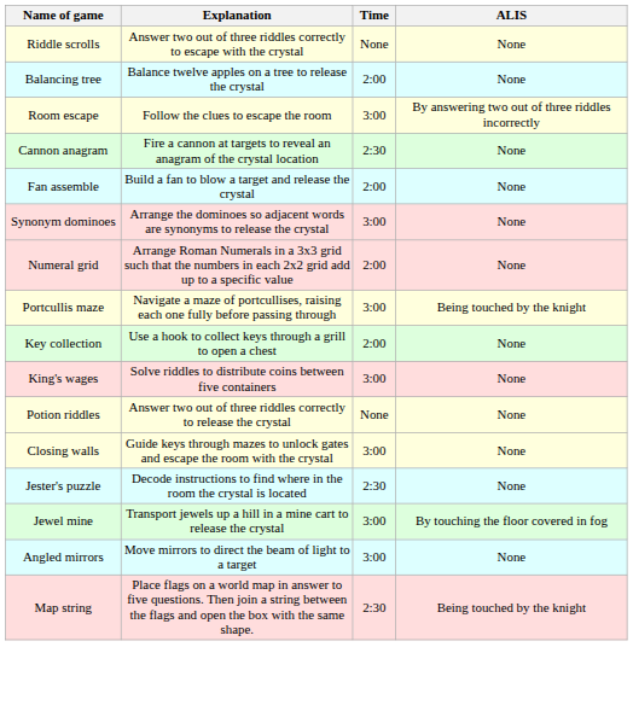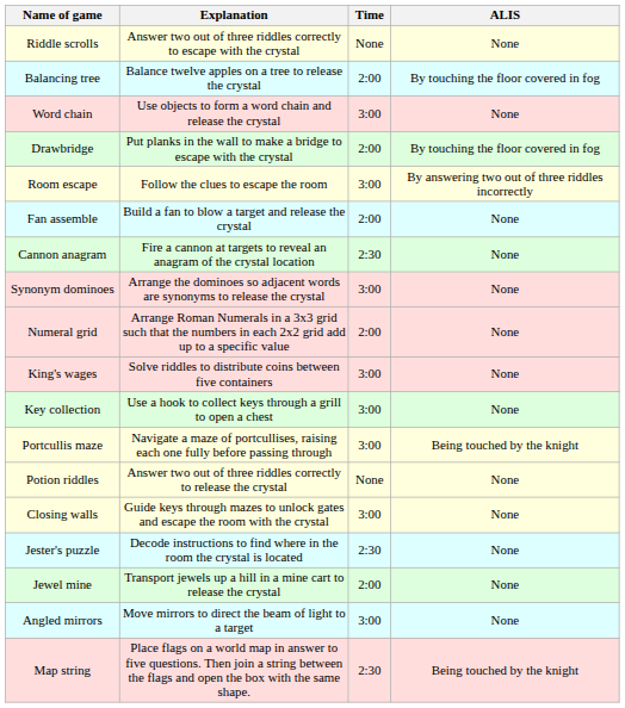Balancing tree | ALIS: None -> By touching the floor covered in fog
+ row: Word chain | Use objects to form a word chain and release the crystal | 3:00 | None
+ row: Drawbridge | Put planks in the wall to make a bridge to escape with the crystal | 2:00 | By touching the floor covered in fog
rows swapped: Cannon anagram <-> Fan assemble
rows swapped: Portcullis maze <-> King's wages
Key collection | Time: 2:00 -> 3:00
Jewel mine | Time: 3:00 -> 2:00
Jewel mine | ALIS: By touching the floor covered in fog -> None
